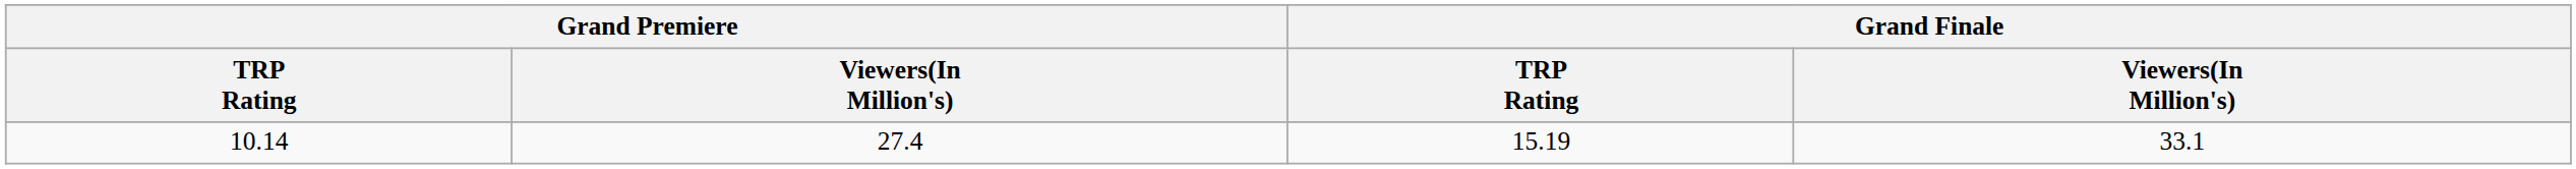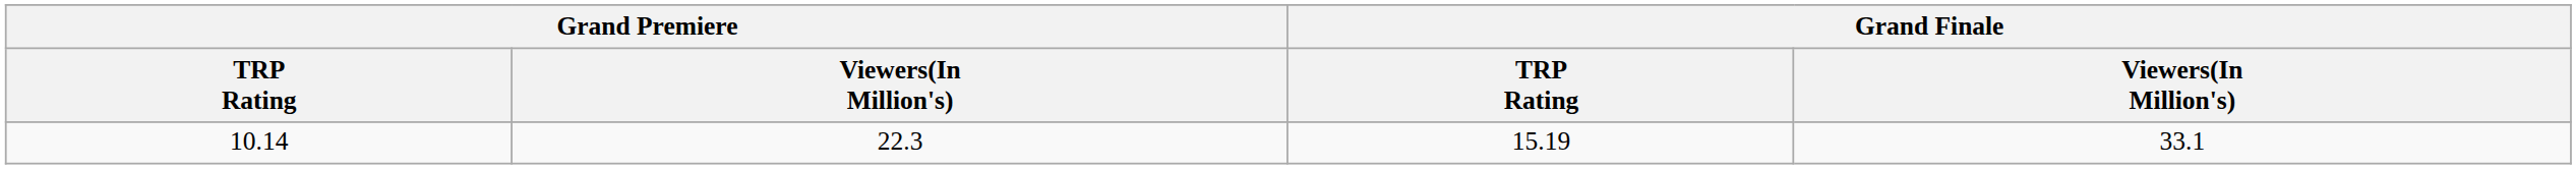10.14 | Grand Premiere / Viewers(In Million's): 27.4 -> 22.3
